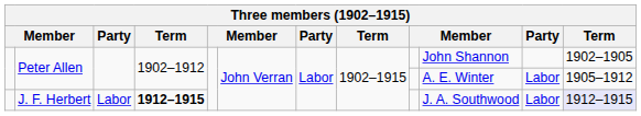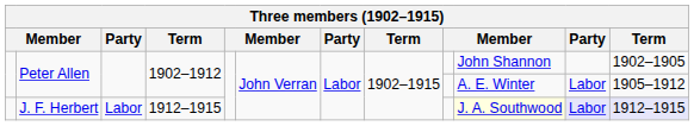J. F. Herbert | column 4: bold -> normal
J. F. Herbert | column 10: no background -> lightyellow background
J. F. Herbert | column 11: no background -> lavender background
